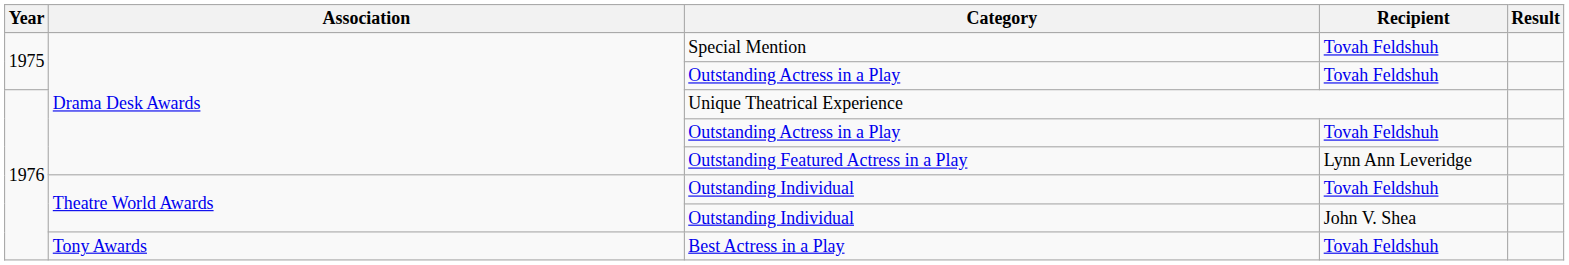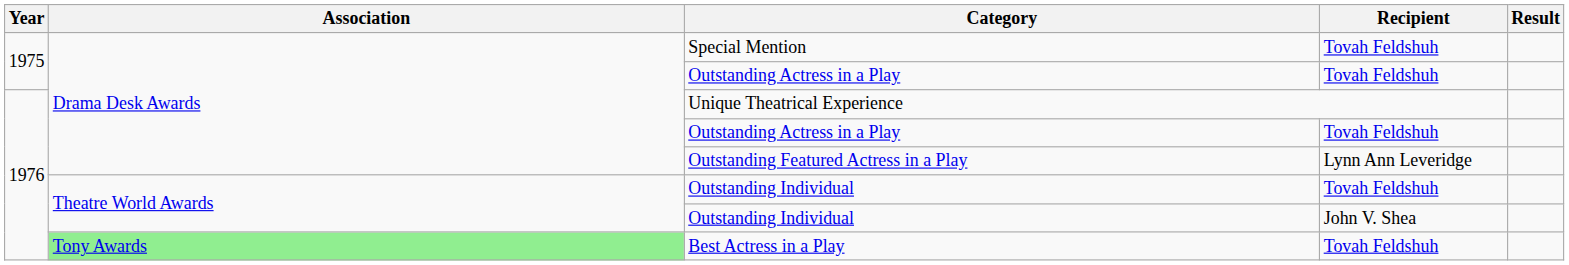Best Actress in a Play | Association: no background -> lightgreen background
